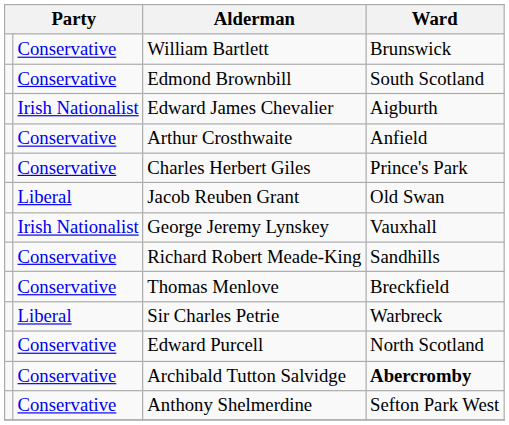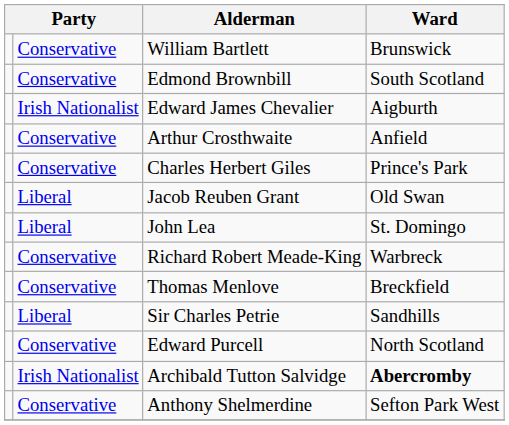+ row: Liberal | John Lea | St. Domingo
- row: Irish Nationalist | George Jeremy Lynskey | Vauxhall
Richard Robert Meade-King | Ward: Sandhills -> Warbreck
Sir Charles Petrie | Ward: Warbreck -> Sandhills
Archibald Tutton Salvidge | column 2: Conservative -> Irish Nationalist
